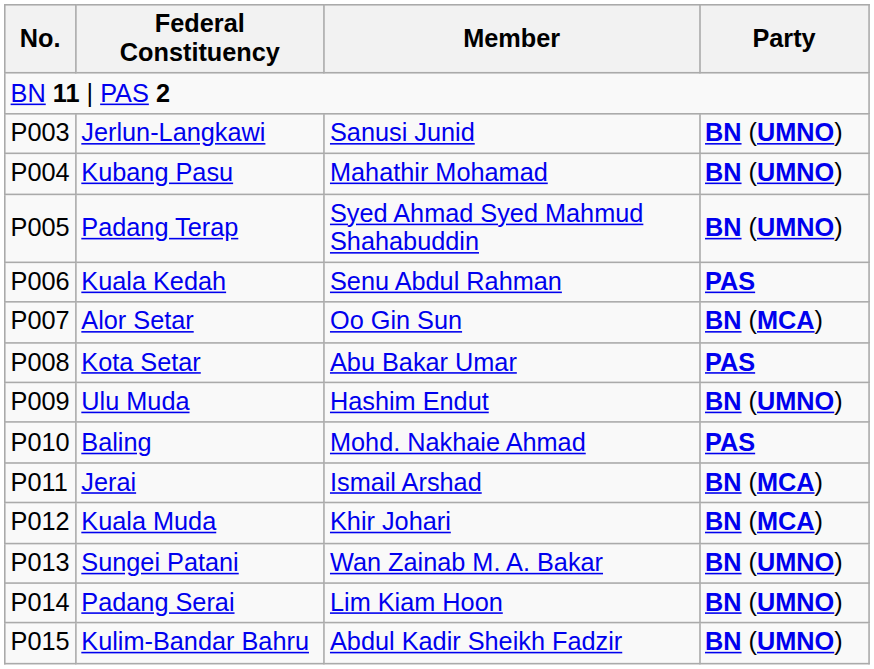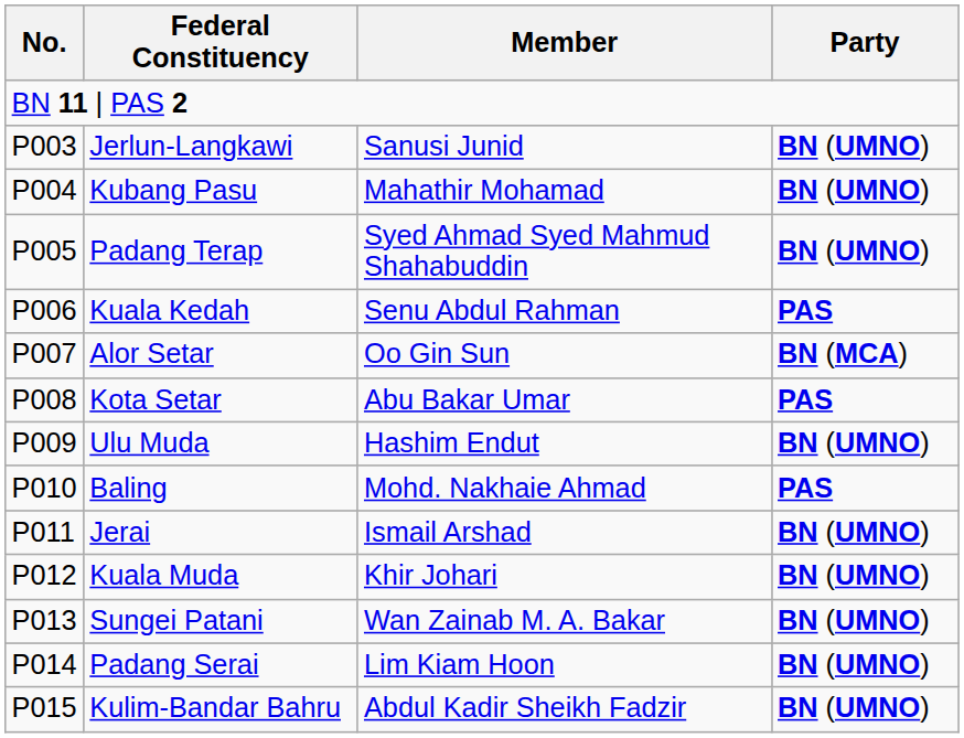Jerai | Party: BN (MCA) -> BN (UMNO)
Kuala Muda | Party: BN (MCA) -> BN (UMNO)
